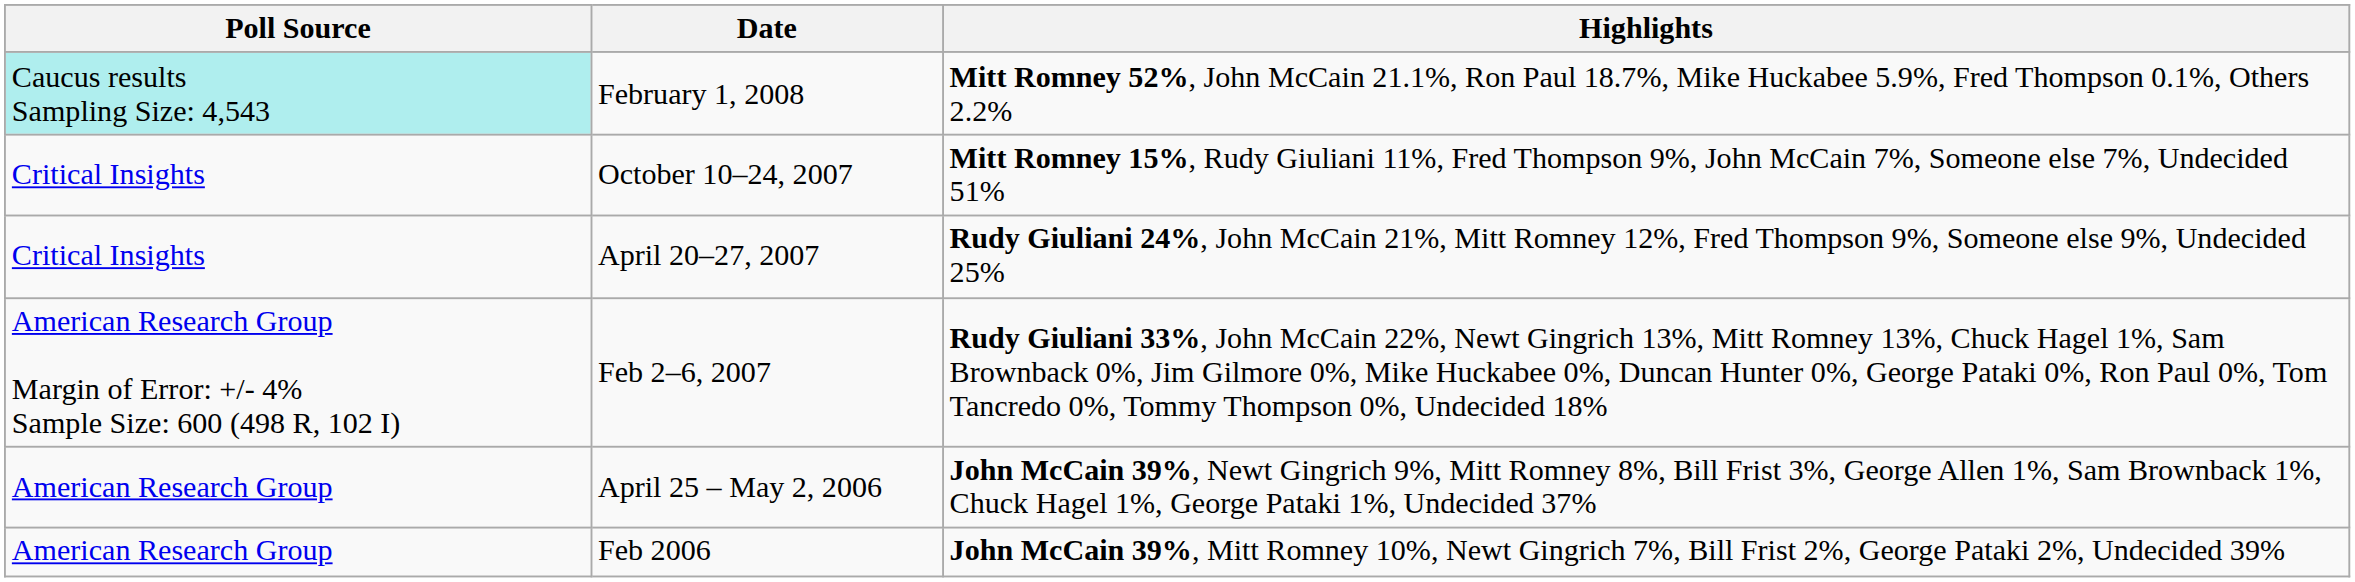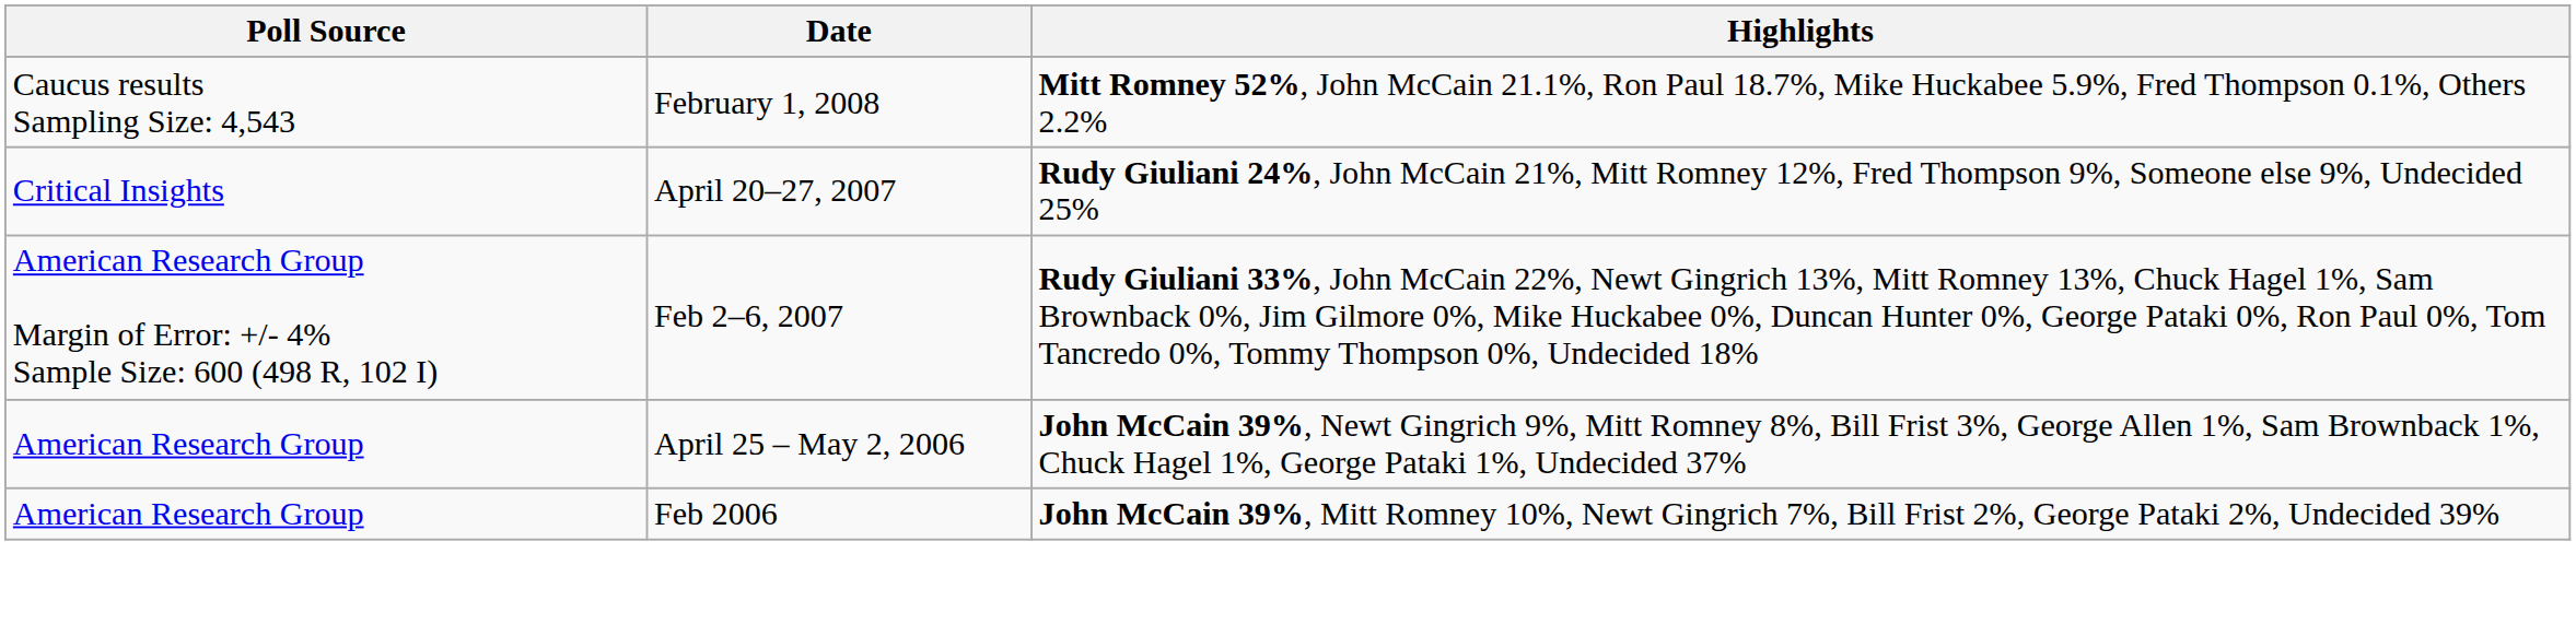February 1, 2008 | Poll Source: paleturquoise background -> no background
- row: Critical Insights | October 10–24, 2007 | Mitt Romney 15%, Rudy Giuliani 11%, Fred Thompson 9%, John McCain 7%, Someone else 7%, Undecided 51%
